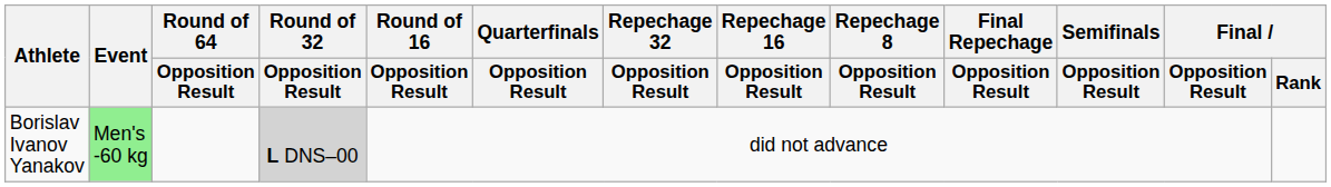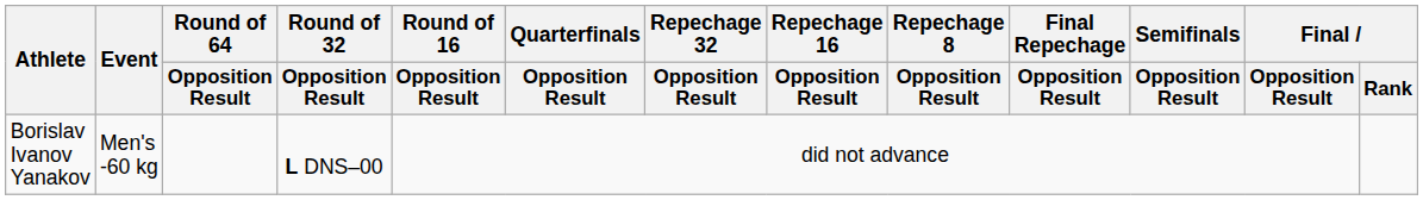Borislav Ivanov Yanakov | Event: lightgreen background -> no background
Borislav Ivanov Yanakov | Round of 32 / Opposition Result: lightgrey background -> no background
